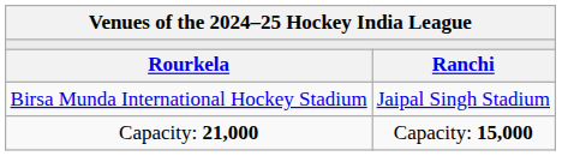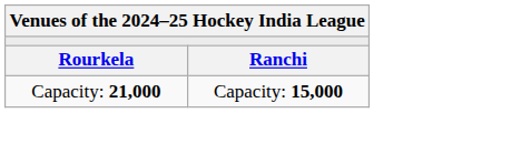- row: Birsa Munda International Hockey Stadium | Jaipal Singh Stadium
